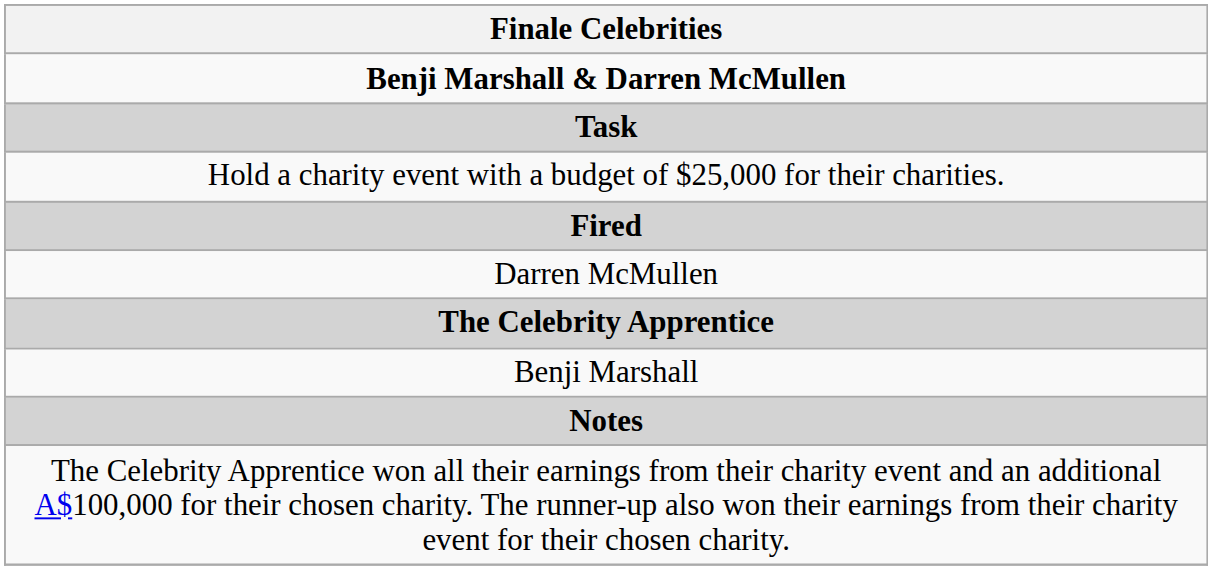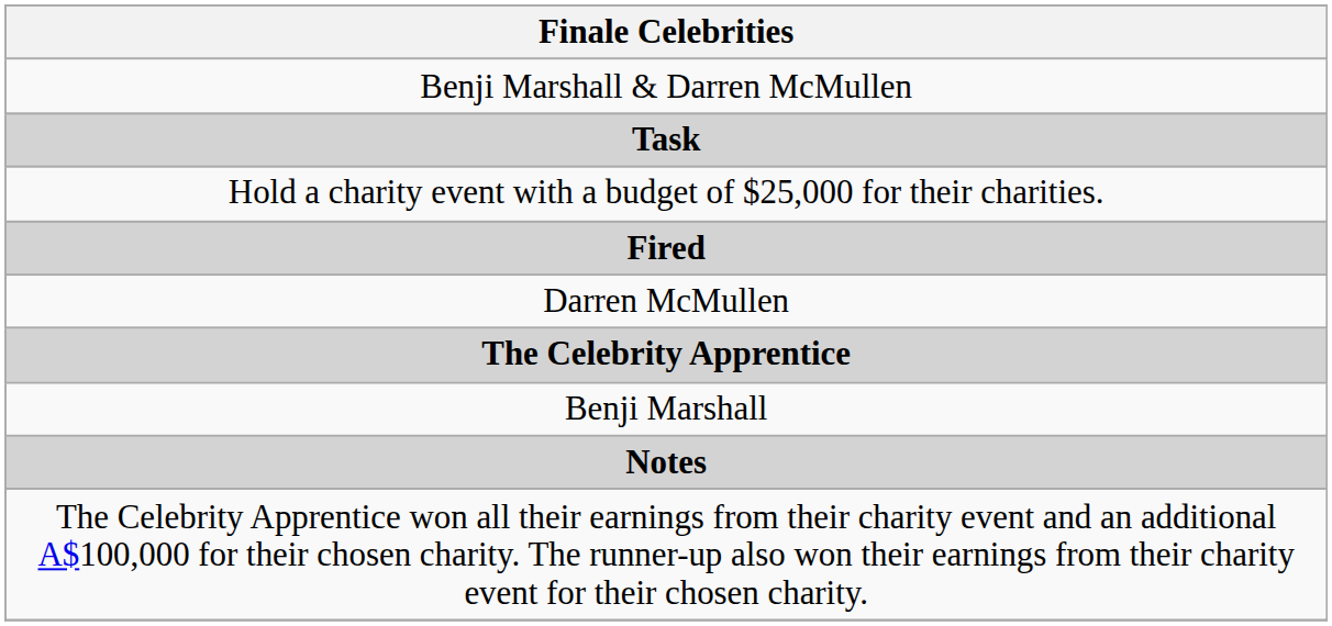Benji Marshall & Darren McMullen | column 1: bold -> normal
